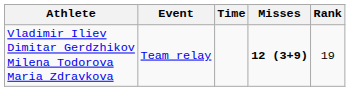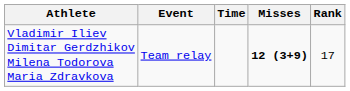row 2 | Rank: 19 -> 17
